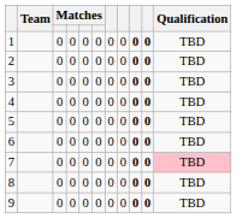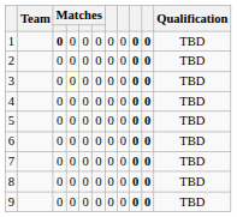1 | column 3: normal -> bold
3 | column 4: no background -> lightyellow background
7 | Qualification: pink background -> no background
